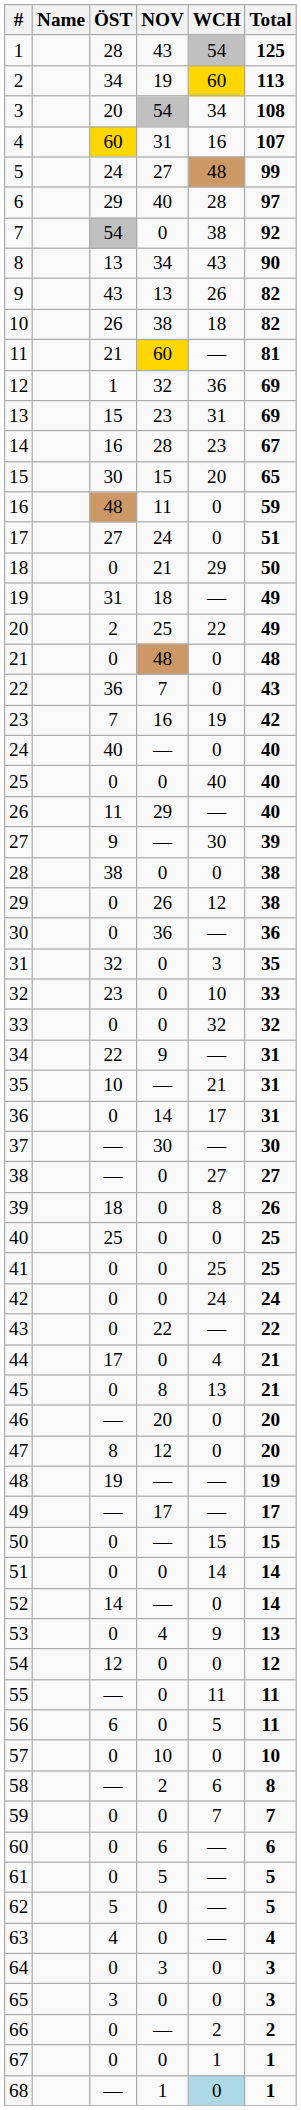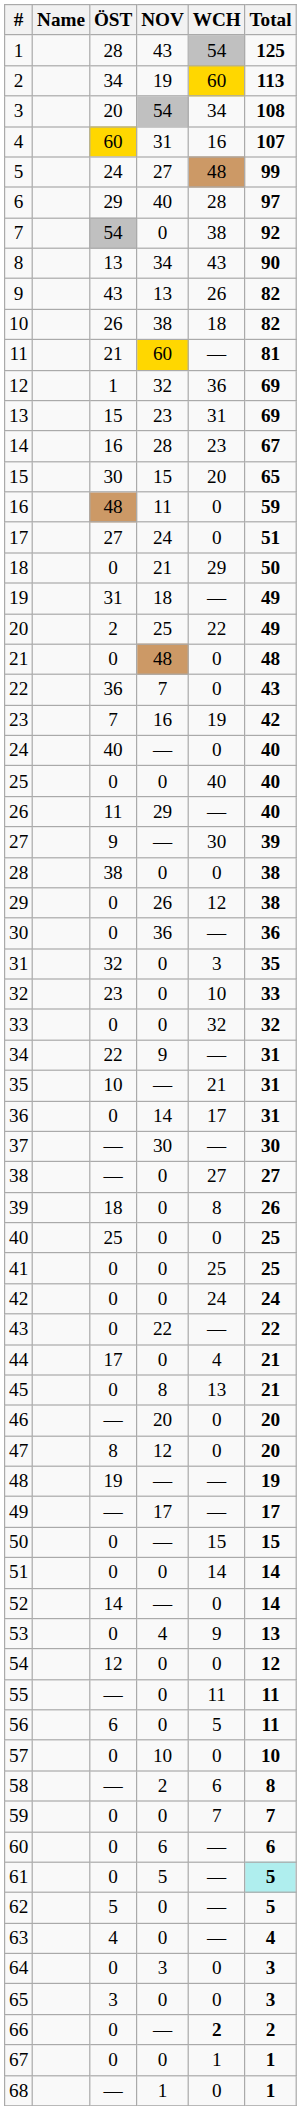61 | Total: no background -> paleturquoise background
66 | WCH: normal -> bold
68 | WCH: lightblue background -> no background
